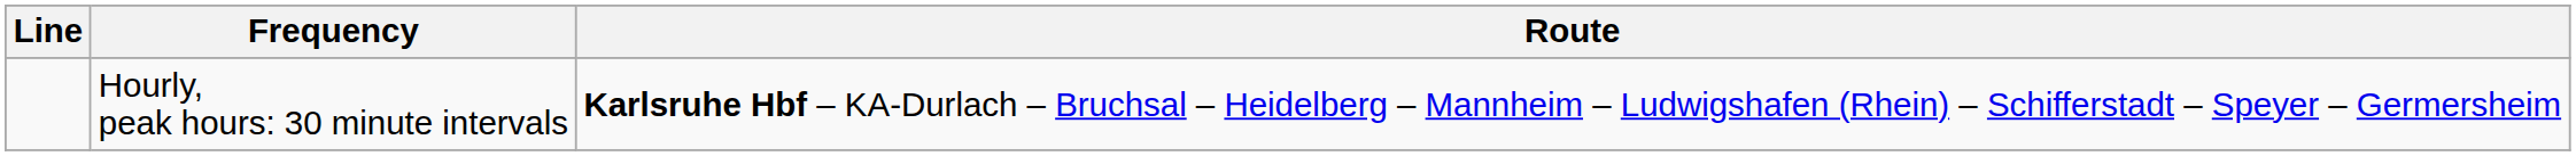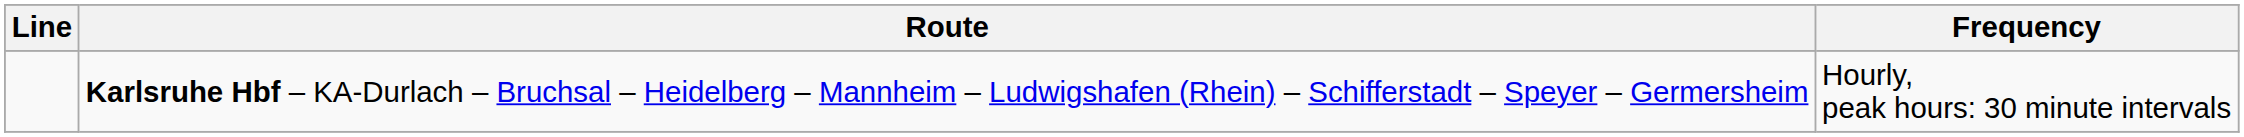columns swapped: Route <-> Frequency
